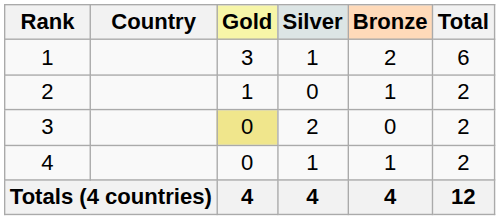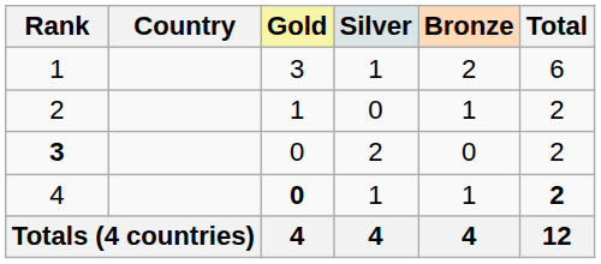row 4 | Rank: normal -> bold
row 4 | Gold: khaki background -> no background
row 5 | Gold: normal -> bold
row 5 | Total: normal -> bold
